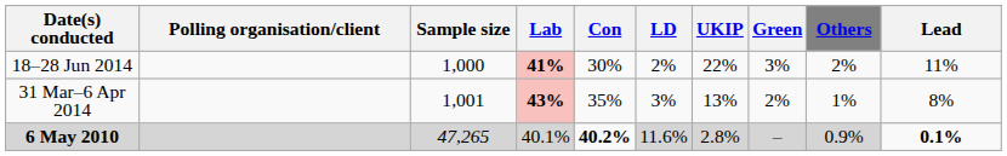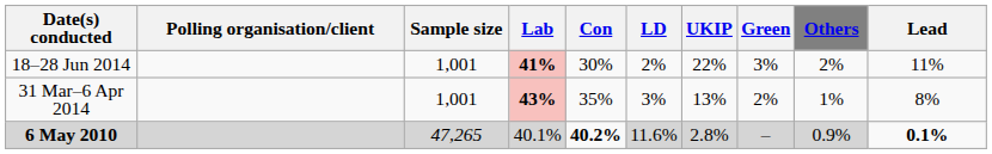18–28 Jun 2014 | Sample size: 1,000 -> 1,001
